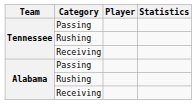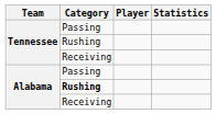Alabama / Rushing | Category: normal -> bold
